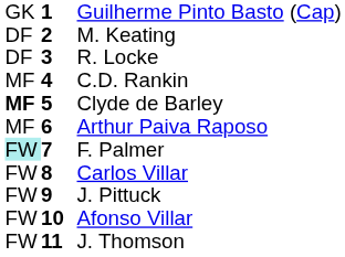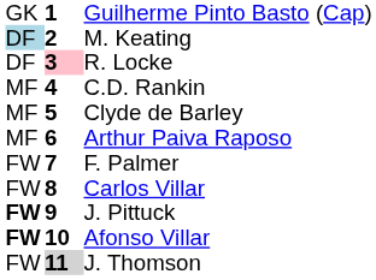M. Keating | column 1: no background -> lightblue background
R. Locke | column 2: no background -> pink background
Clyde de Barley | column 1: bold -> normal
F. Palmer | column 1: paleturquoise background -> no background
J. Pittuck | column 1: normal -> bold
Afonso Villar | column 1: normal -> bold
J. Thomson | column 2: no background -> lightgrey background
